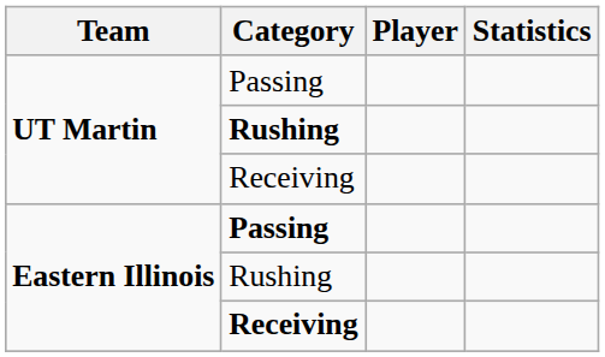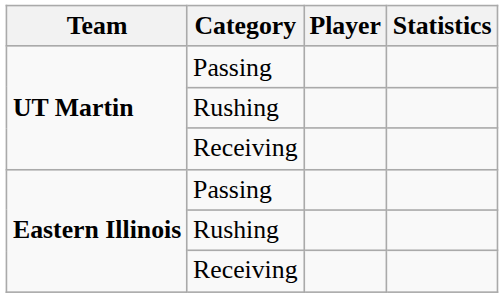UT Martin / Rushing | Category: bold -> normal
Eastern Illinois / Passing | Category: bold -> normal
Eastern Illinois / Receiving | Category: bold -> normal
